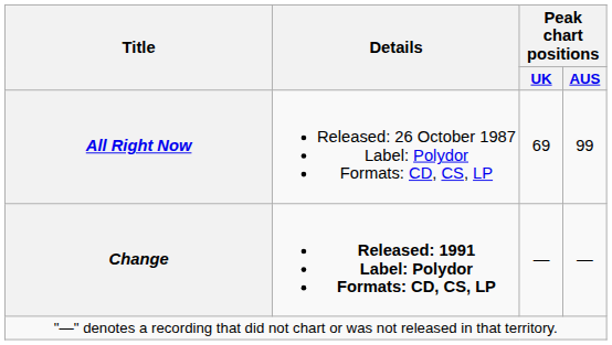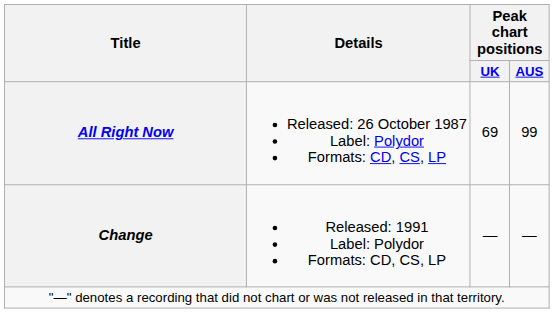Change | Details: bold -> normal
